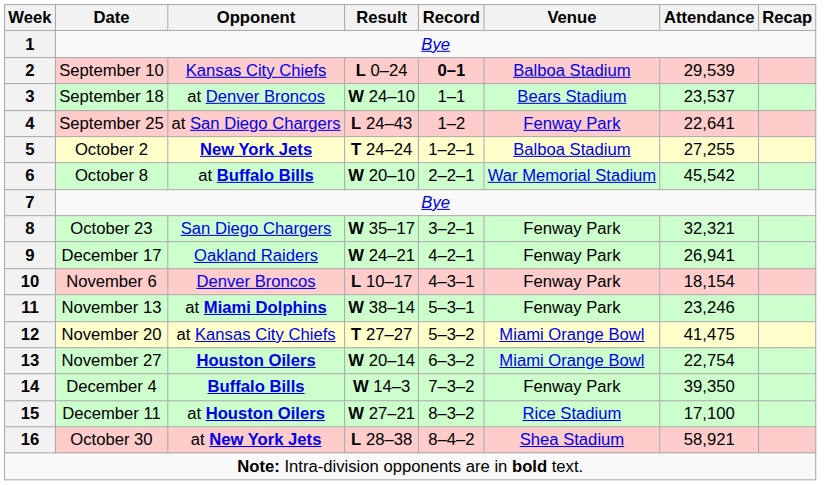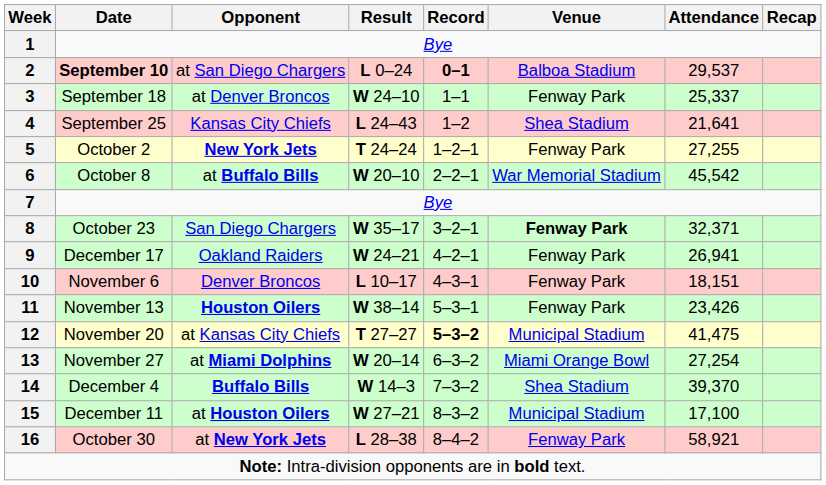2 | Date: normal -> bold
2 | Opponent: Kansas City Chiefs -> at San Diego Chargers
2 | Attendance: 29,539 -> 29,537
3 | Venue: Bears Stadium -> Fenway Park
3 | Attendance: 23,537 -> 25,337
4 | Opponent: at San Diego Chargers -> Kansas City Chiefs
4 | Venue: Fenway Park -> Shea Stadium
4 | Attendance: 22,641 -> 21,641
5 | Venue: Balboa Stadium -> Fenway Park
8 | Venue: normal -> bold
8 | Attendance: 32,321 -> 32,371
10 | Attendance: 18,154 -> 18,151
11 | Opponent: at Miami Dolphins -> Houston Oilers
11 | Attendance: 23,246 -> 23,426
12 | Record: normal -> bold
12 | Venue: Miami Orange Bowl -> Municipal Stadium
13 | Opponent: Houston Oilers -> at Miami Dolphins
13 | Attendance: 22,754 -> 27,254
14 | Venue: Fenway Park -> Shea Stadium
14 | Attendance: 39,350 -> 39,370
15 | Venue: Rice Stadium -> Municipal Stadium
16 | Venue: Shea Stadium -> Fenway Park
